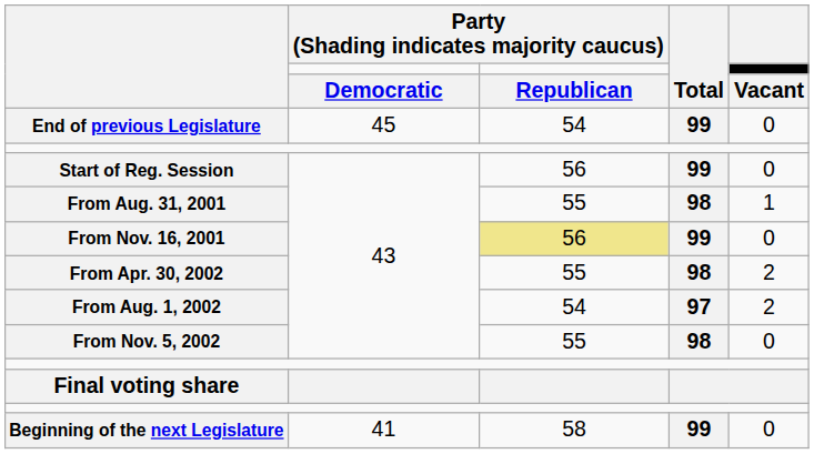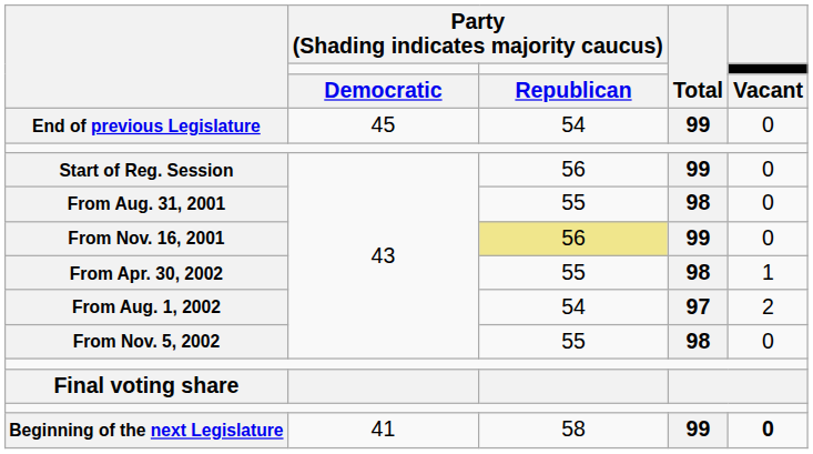From Aug. 31, 2001 | column 5: 1 -> 0
From Apr. 30, 2002 | column 5: 2 -> 1
Beginning of the next Legislature | column 5: normal -> bold
